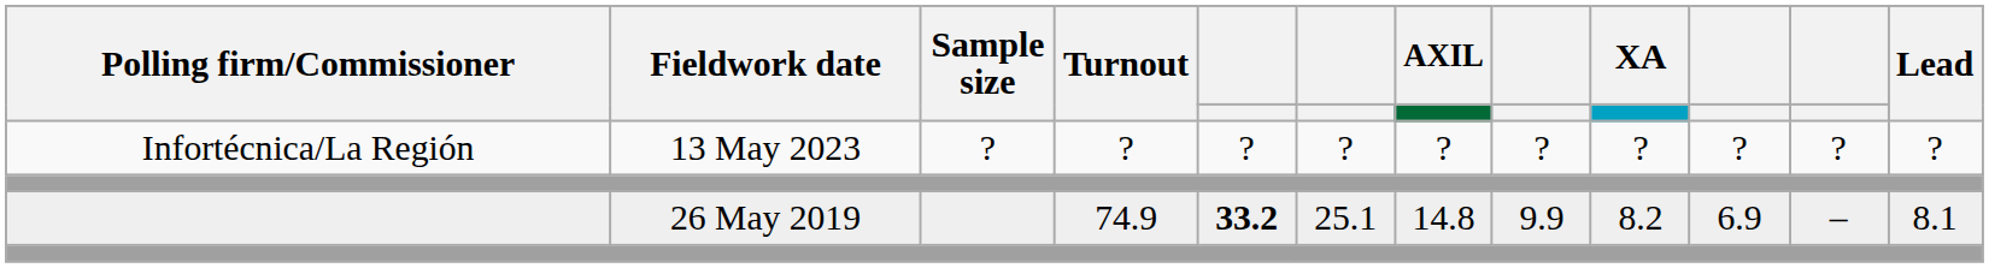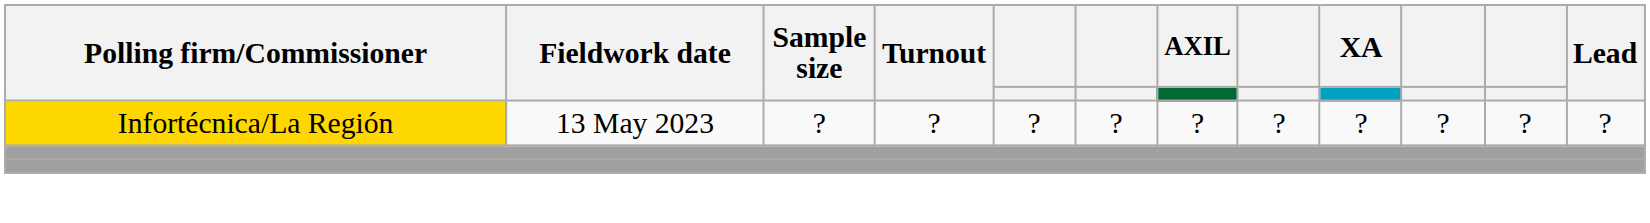13 May 2023 | Polling firm/Commissioner: no background -> gold background
- row: 26 May 2019 | 74.9 | 33.2 | 25.1 | 14.8 | 9.9 | 8.2 | 6.9 | – | 8.1
